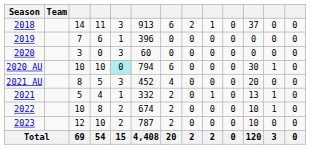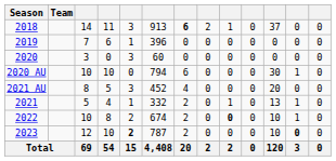2018 | column 7: normal -> bold
2020 AU | column 5: paleturquoise background -> no background
2022 | column 9: normal -> bold
2023 | column 5: normal -> bold
2023 | column 12: normal -> bold
